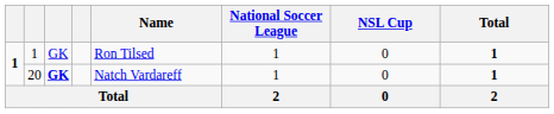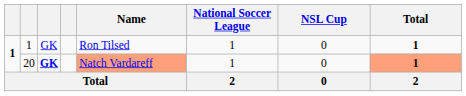20 | Name: no background -> lightsalmon background
20 | Total: no background -> lightsalmon background
